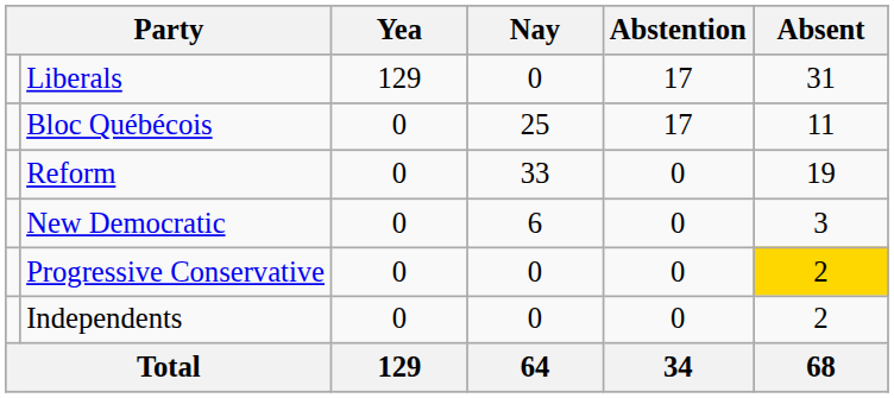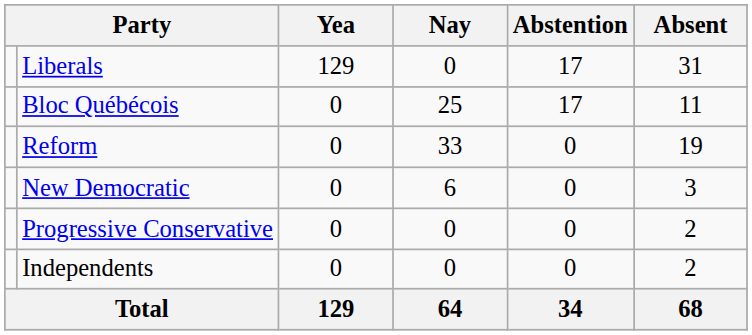Progressive Conservative | Absent: gold background -> no background
